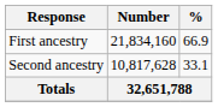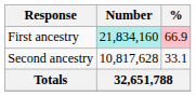First ancestry | Number: no background -> paleturquoise background
First ancestry | %: no background -> pink background
